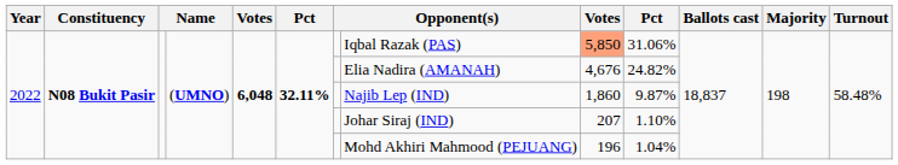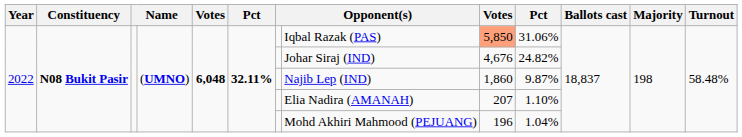row 3 | column 8: Elia Nadira (AMANAH) -> Johar Siraj (IND)
row 5 | column 8: Johar Siraj (IND) -> Elia Nadira (AMANAH)
